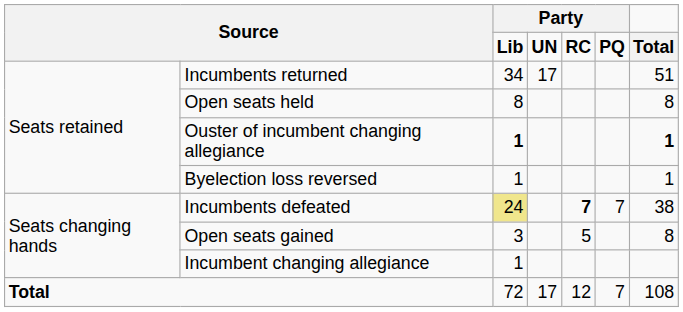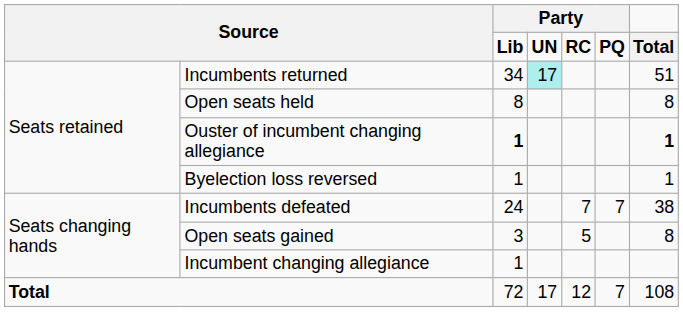Incumbents returned | column 4: no background -> paleturquoise background
Incumbents defeated | column 3: khaki background -> no background
Incumbents defeated | column 5: bold -> normal
